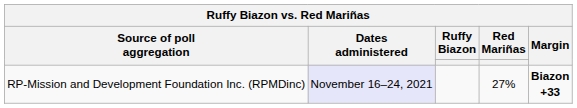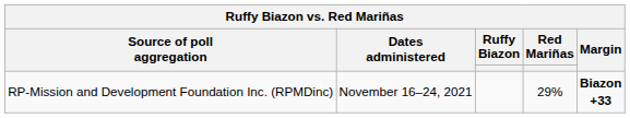RP-Mission and Development Foundation Inc. (RPMDinc) | Dates administered: lavender background -> no background
RP-Mission and Development Foundation Inc. (RPMDinc) | Red Mariñas: 27% -> 29%
